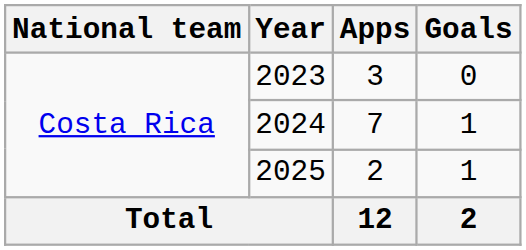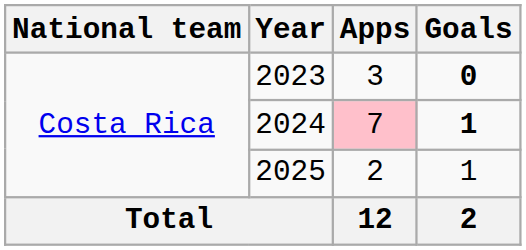2023 | Goals: normal -> bold
2024 | Apps: no background -> pink background
2024 | Goals: normal -> bold
